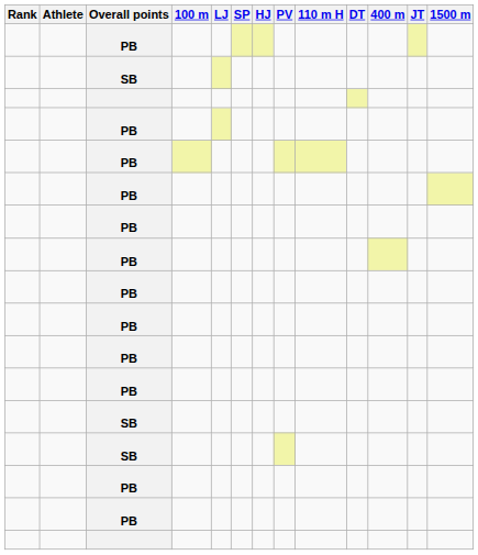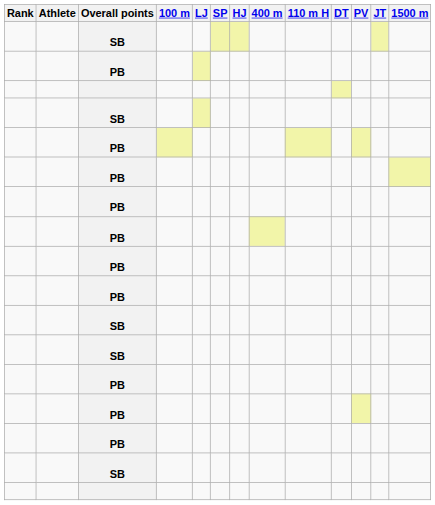columns swapped: 400 m <-> PV
row 2 | Overall points: PB -> SB
row 3 | Overall points: SB -> PB
row 5 | Overall points: PB -> SB
row 12 | Overall points: PB -> SB
row 13 | Overall points: PB -> SB
row 14 | Overall points: SB -> PB
row 15 | Overall points: SB -> PB
row 17 | Overall points: PB -> SB
